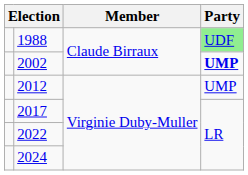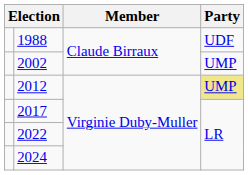1988 | Party: lightgreen background -> no background
2002 | Party: bold -> normal
2012 | Party: no background -> khaki background
